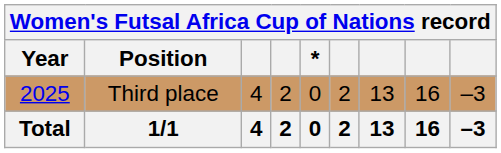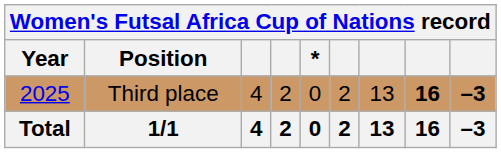Third place | column 8: normal -> bold
Third place | column 9: normal -> bold
